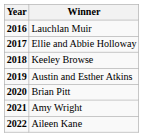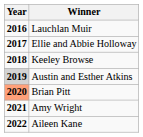Austin and Esther Atkins | Year: no background -> lightgrey background
Brian Pitt | Year: no background -> lightsalmon background
